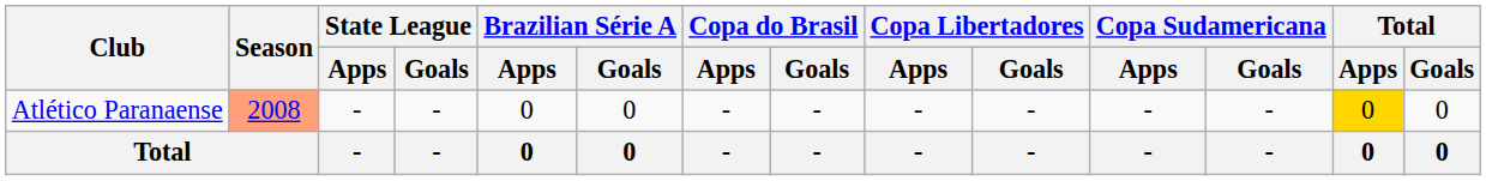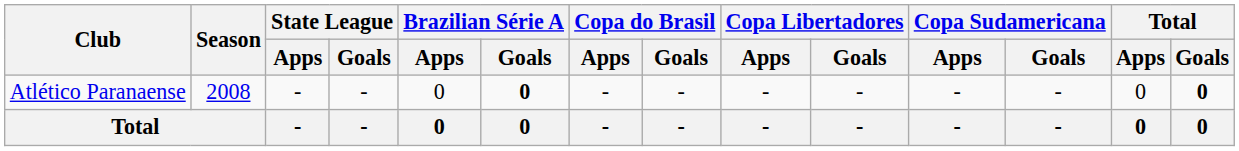Atlético Paranaense | Season: lightsalmon background -> no background
Atlético Paranaense | Brazilian Série A / Goals: normal -> bold
Atlético Paranaense | Total / Apps: gold background -> no background
Atlético Paranaense | Total / Goals: normal -> bold
